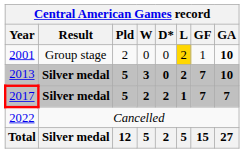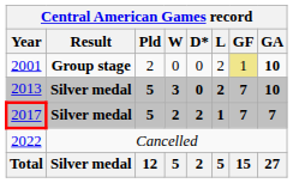2001 | Central American Games record / Result: normal -> bold
2001 | Central American Games record / L: gold background -> no background
2001 | Central American Games record / GF: no background -> khaki background
